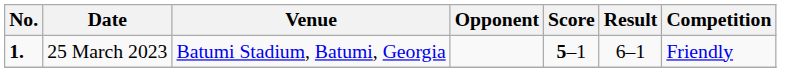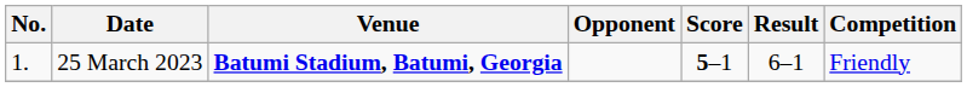25 March 2023 | No.: bold -> normal
25 March 2023 | Venue: normal -> bold
